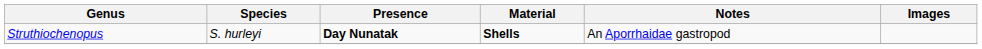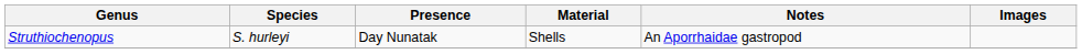Struthiochenopus | Presence: bold -> normal
Struthiochenopus | Material: bold -> normal
